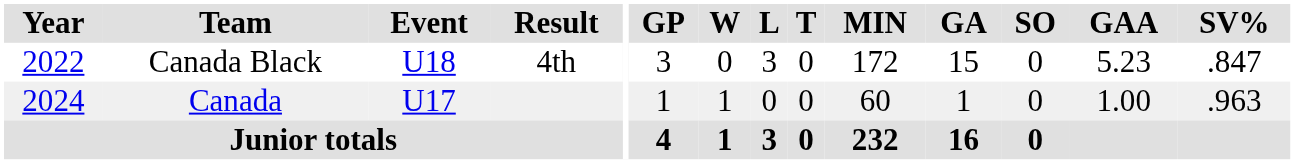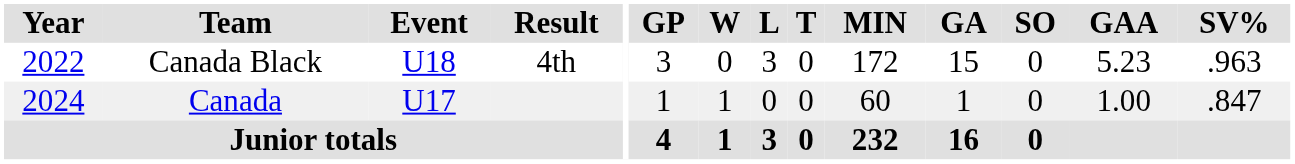Canada Black | SV%: .847 -> .963
Canada | SV%: .963 -> .847
